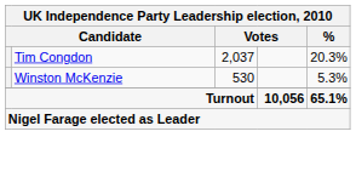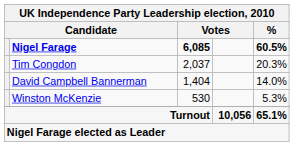+ row: Nigel Farage | 6,085 | 60.5%
+ row: David Campbell Bannerman | 1,404 | 14.0%
